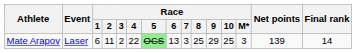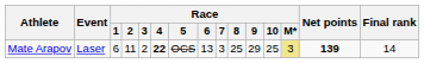Mate Arapov | Race / 4: normal -> bold
Mate Arapov | Race / 5: lightgreen background -> no background
Mate Arapov | Race / M*: no background -> khaki background
Mate Arapov | Net points: normal -> bold
